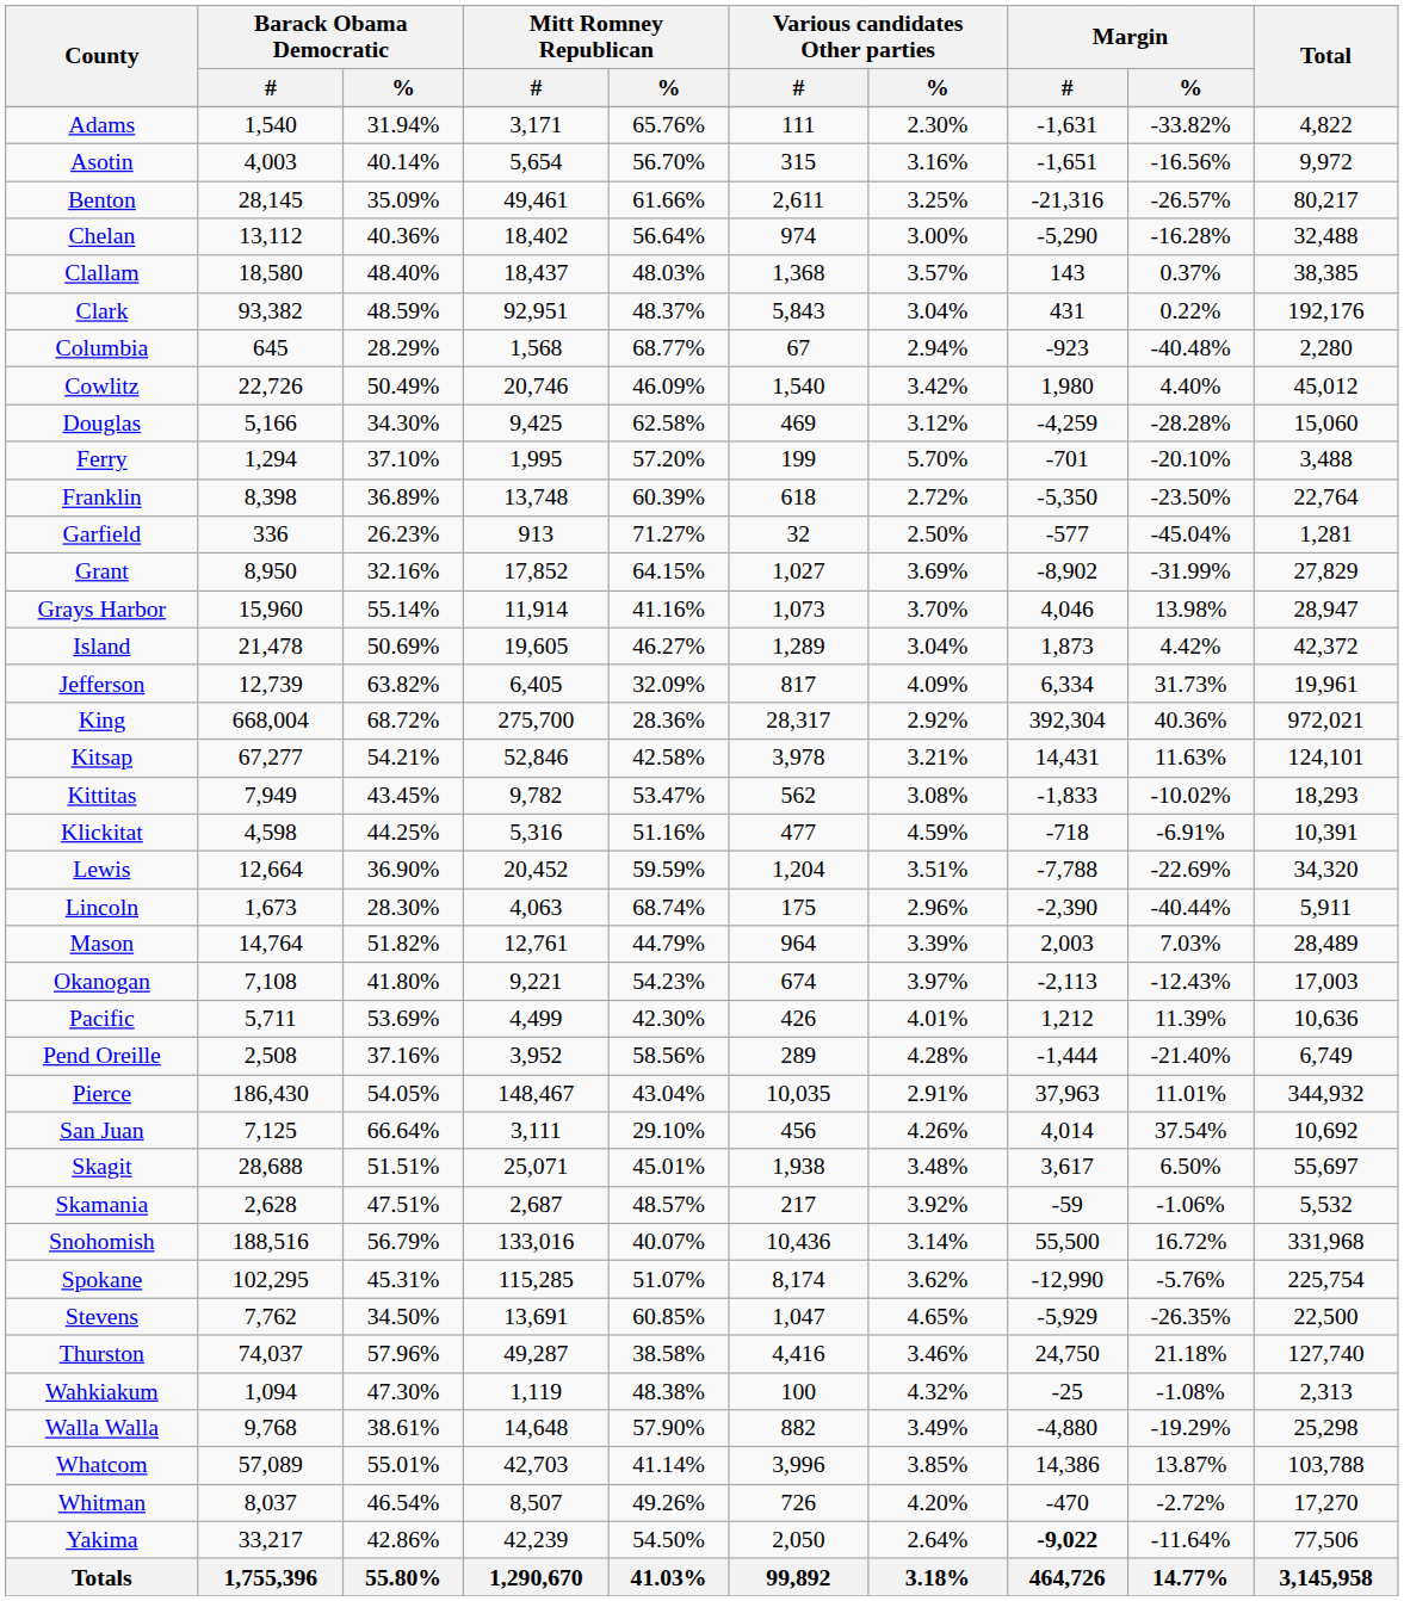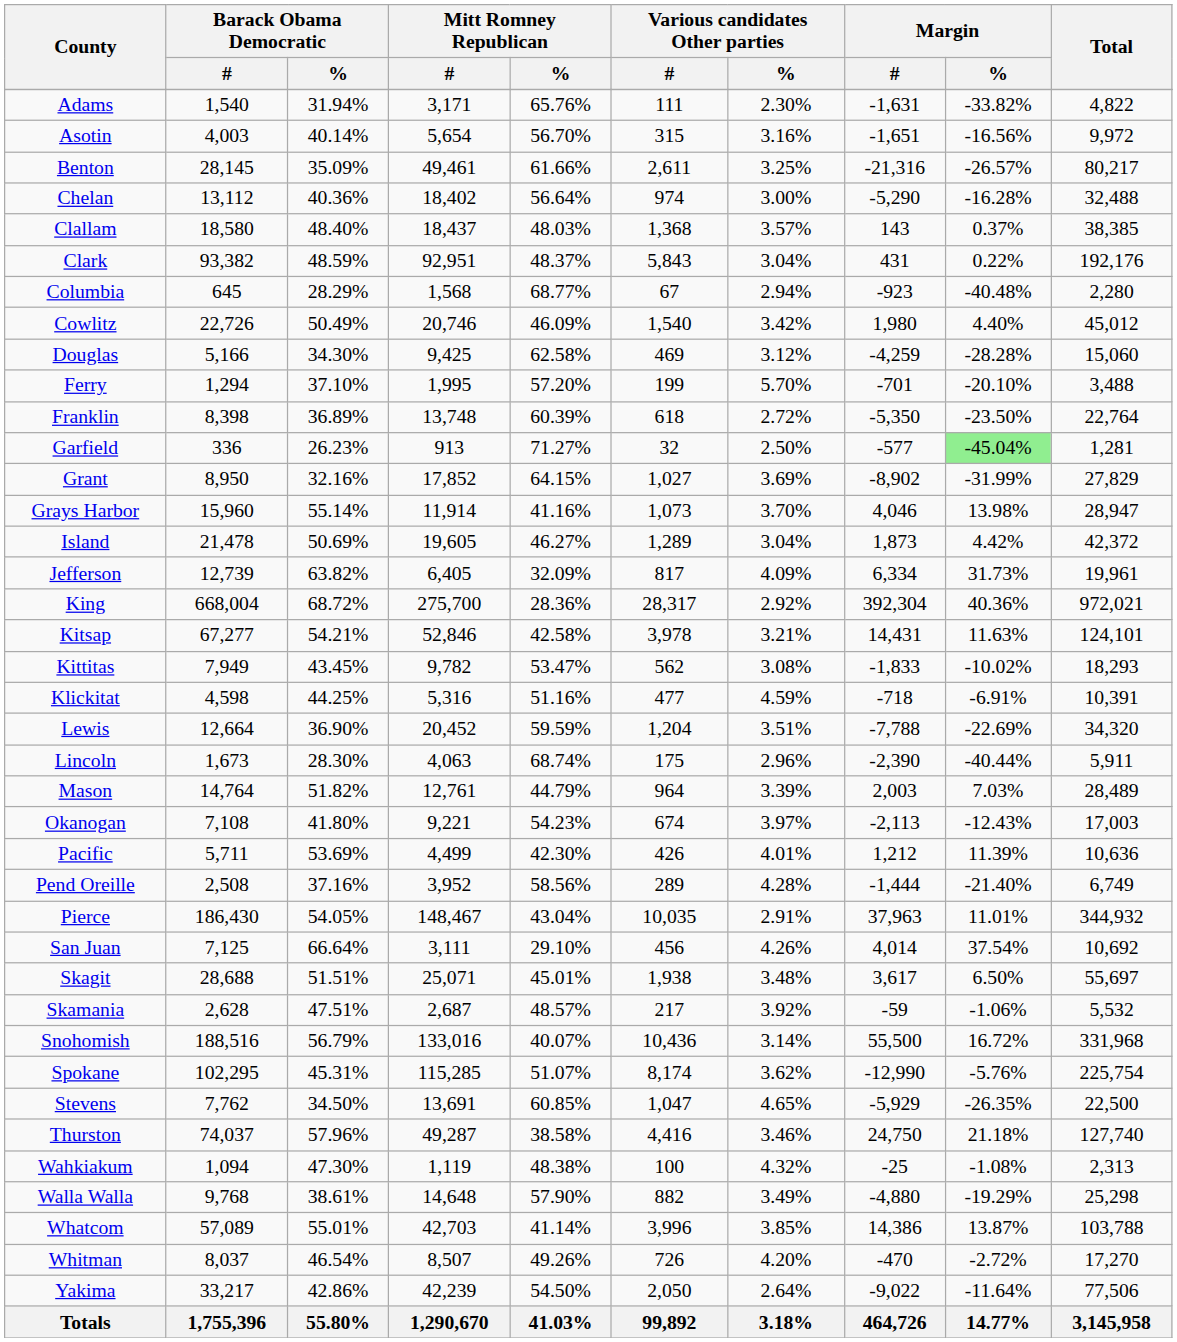Garfield | Margin / %: no background -> lightgreen background
Yakima | Margin / #: bold -> normal
